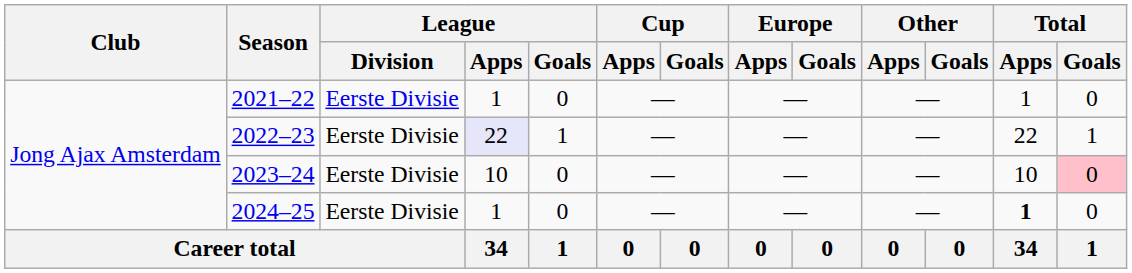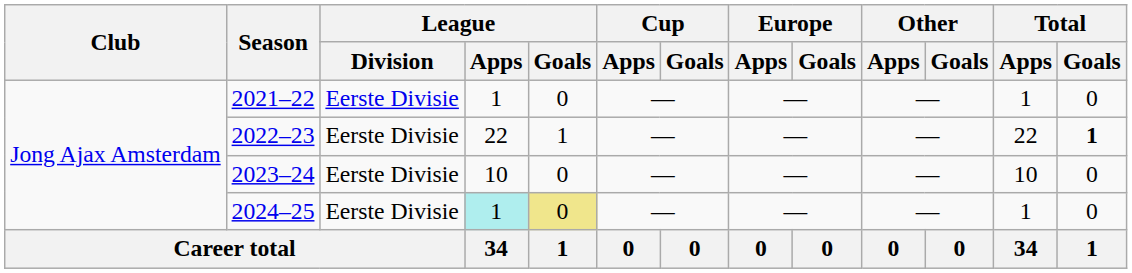2022–23 | League / Apps: lavender background -> no background
2022–23 | Total / Goals: normal -> bold
2023–24 | Total / Goals: pink background -> no background
2024–25 | League / Apps: no background -> paleturquoise background
2024–25 | League / Goals: no background -> khaki background
2024–25 | Total / Apps: bold -> normal
